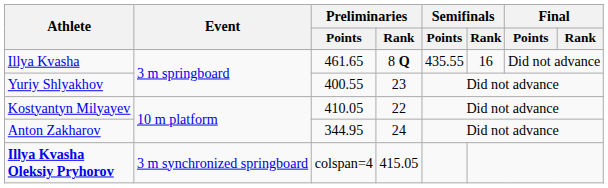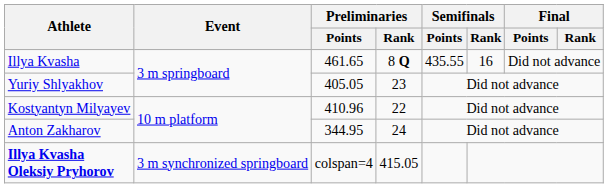Yuriy Shlyakhov | Preliminaries / Points: 400.55 -> 405.05
Kostyantyn Milyayev | Preliminaries / Points: 410.05 -> 410.96
